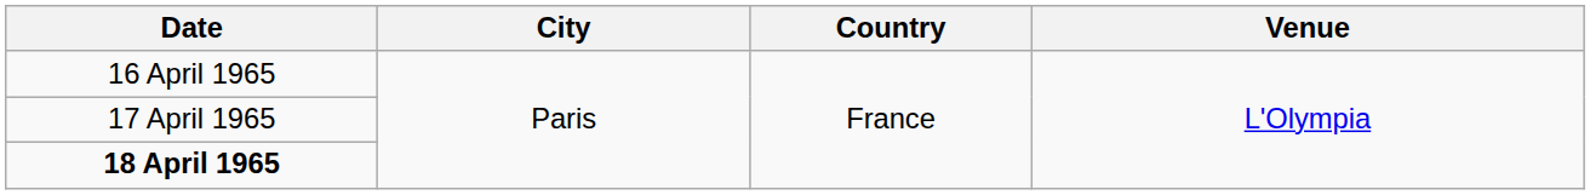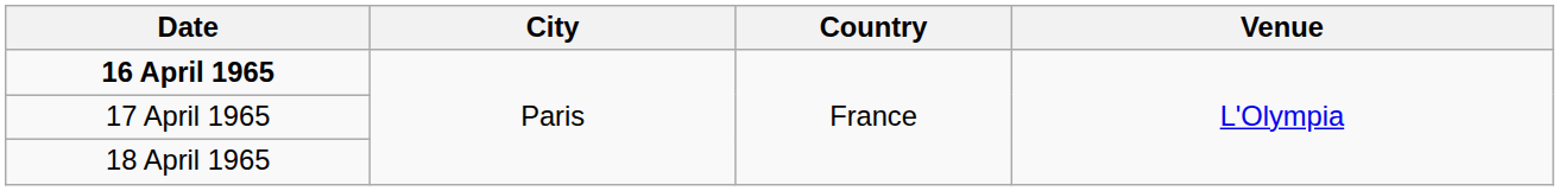16 April 1965 | Date: normal -> bold
18 April 1965 | Date: bold -> normal
